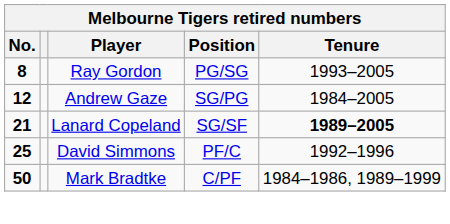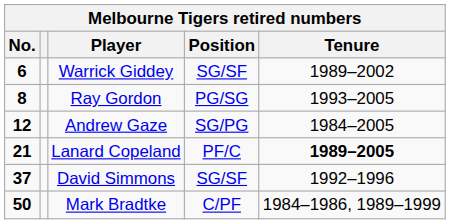+ row: 6 | Warrick Giddey | SG/SF | 1989–2002
Lanard Copeland | Position: SG/SF -> PF/C
David Simmons | No.: 25 -> 37
David Simmons | Position: PF/C -> SG/SF
